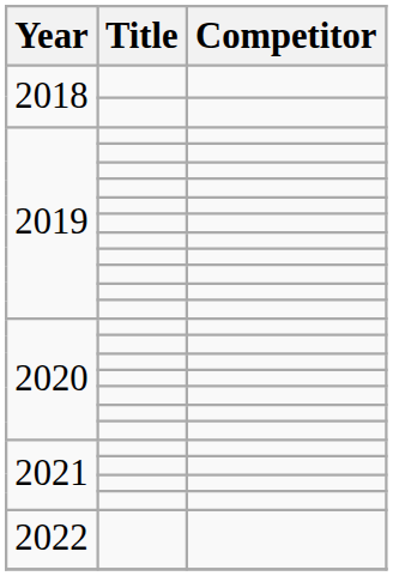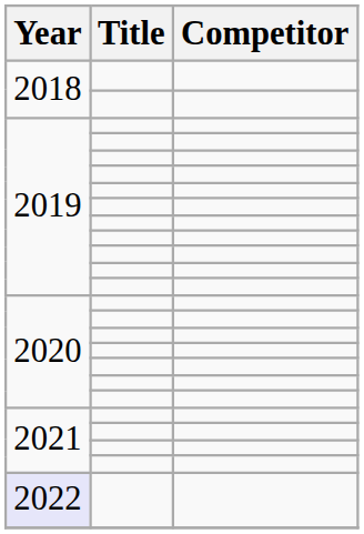2022 | Year: no background -> lavender background
